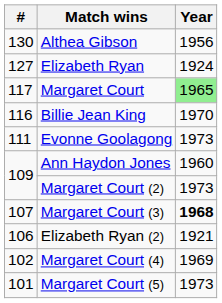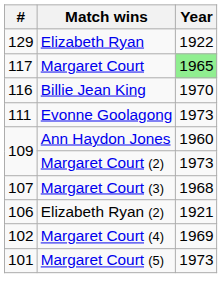- row: 130 | Althea Gibson | 1956
Elizabeth Ryan | #: 127 -> 129
Elizabeth Ryan | Year: 1924 -> 1922
Margaret Court (3) | Year: bold -> normal
